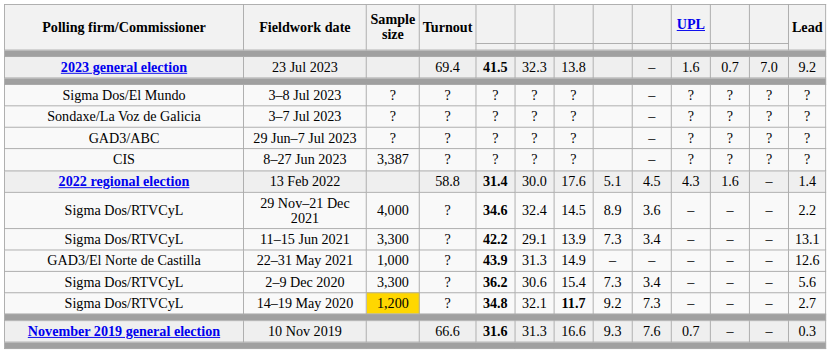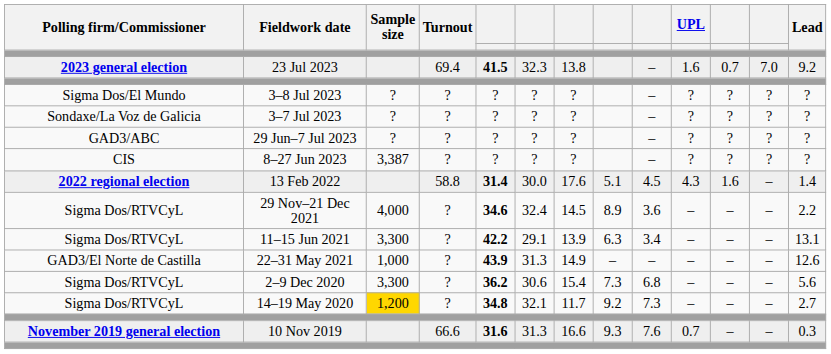11–15 Jun 2021 | column 8: 7.3 -> 6.3
2–9 Dec 2020 | column 9: 3.4 -> 6.8
14–19 May 2020 | column 7: bold -> normal
